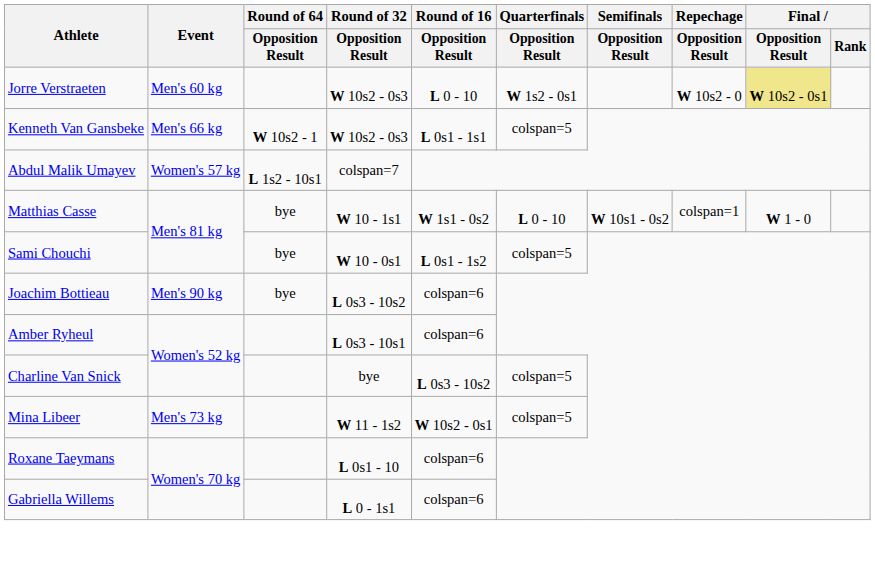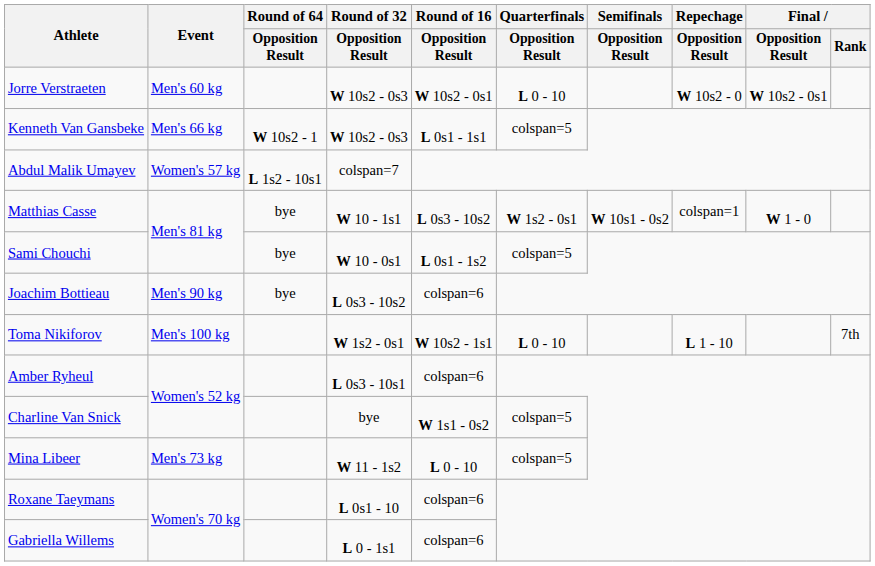Jorre Verstraeten | Round of 16 / Opposition Result: L 0 - 10 -> W 10s2 - 0s1
Jorre Verstraeten | Quarterfinals / Opposition Result: W 1s2 - 0s1 -> L 0 - 10
Jorre Verstraeten | Final / Opposition Result: khaki background -> no background
Matthias Casse | Round of 16 / Opposition Result: W 1s1 - 0s2 -> L 0s3 - 10s2
Matthias Casse | Quarterfinals / Opposition Result: L 0 - 10 -> W 1s2 - 0s1
+ row: Toma Nikiforov | Men's 100 kg | W 1s2 - 0s1 | W 10s2 - 1s1 | L 0 - 10 | L 1 - 10 | 7th
Charline Van Snick | Round of 16 / Opposition Result: L 0s3 - 10s2 -> W 1s1 - 0s2
Mina Libeer | Round of 16 / Opposition Result: W 10s2 - 0s1 -> L 0 - 10
